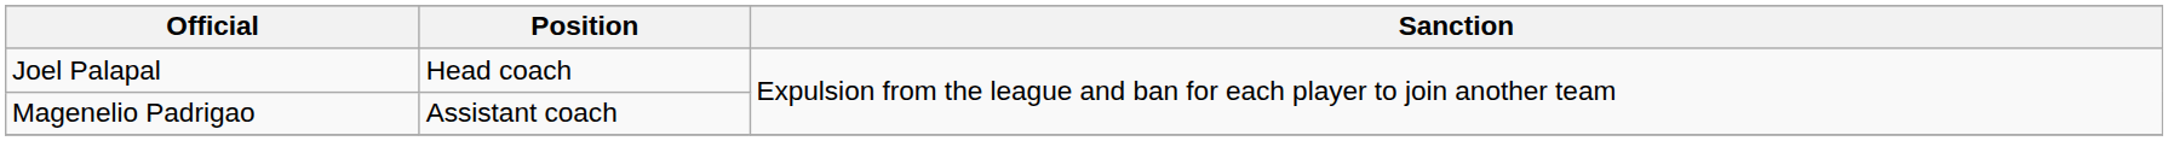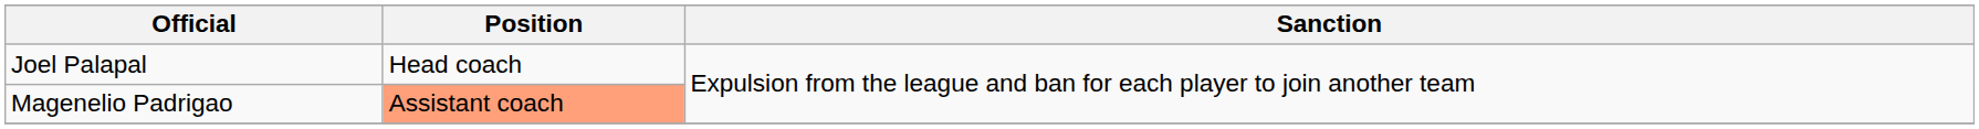Magenelio Padrigao | Position: no background -> lightsalmon background
